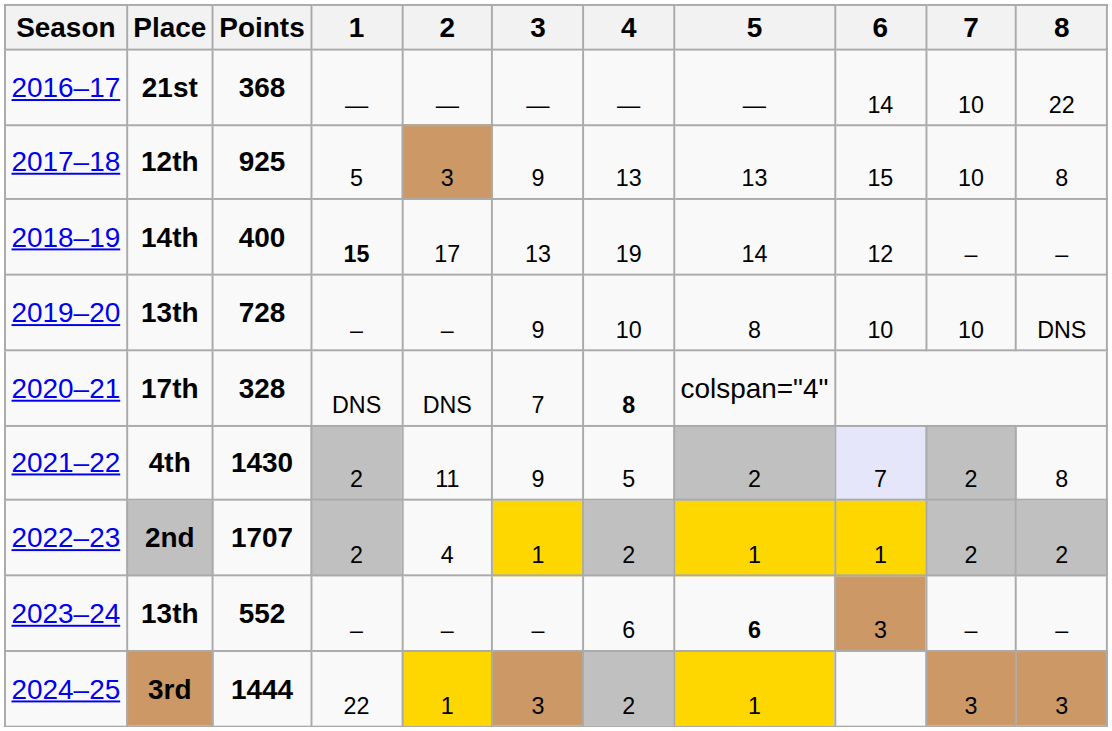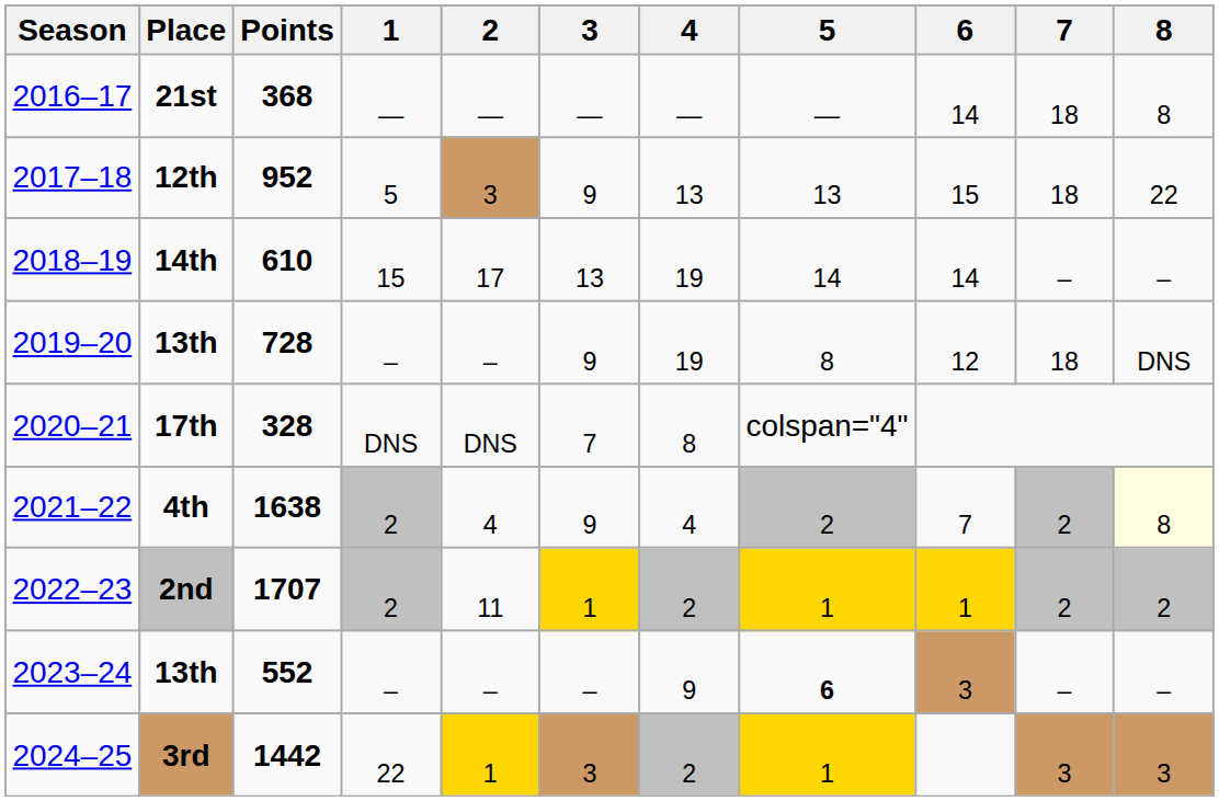2016–17 | 7: 10 -> 18
2016–17 | 8: 22 -> 8
2017–18 | Points: 925 -> 952
2017–18 | 7: 10 -> 18
2017–18 | 8: 8 -> 22
2018–19 | Points: 400 -> 610
2018–19 | 1: bold -> normal
2018–19 | 6: 12 -> 14
2019–20 | 4: 10 -> 19
2019–20 | 6: 10 -> 12
2019–20 | 7: 10 -> 18
2020–21 | 4: bold -> normal
2021–22 | Points: 1430 -> 1638
2021–22 | 2: 11 -> 4
2021–22 | 4: 5 -> 4
2021–22 | 6: lavender background -> no background
2021–22 | 8: no background -> lightyellow background
2022–23 | 2: 4 -> 11
2023–24 | 4: 6 -> 9
2024–25 | Points: 1444 -> 1442
